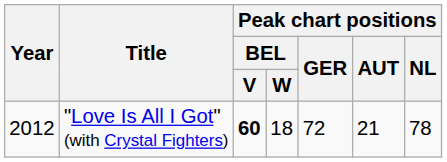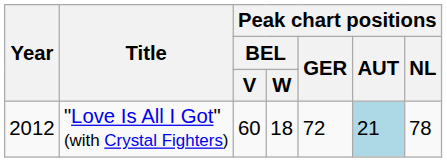row 4 | Peak chart positions / BEL / V: bold -> normal
row 4 | Peak chart positions / AUT: no background -> lightblue background
